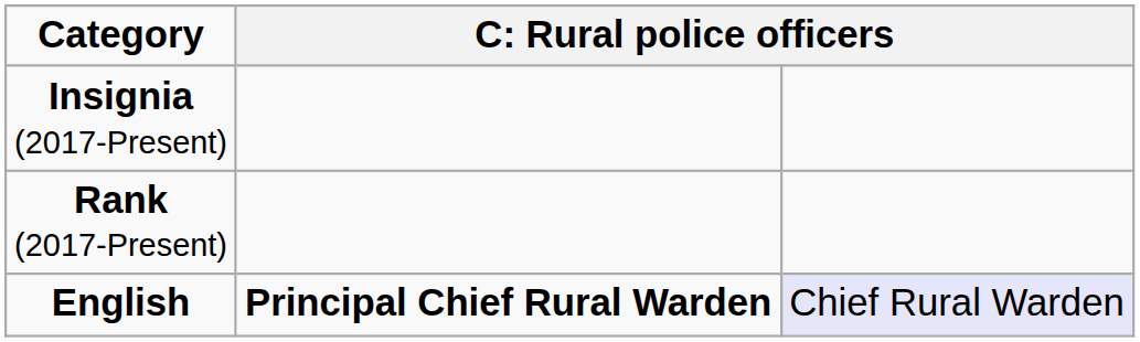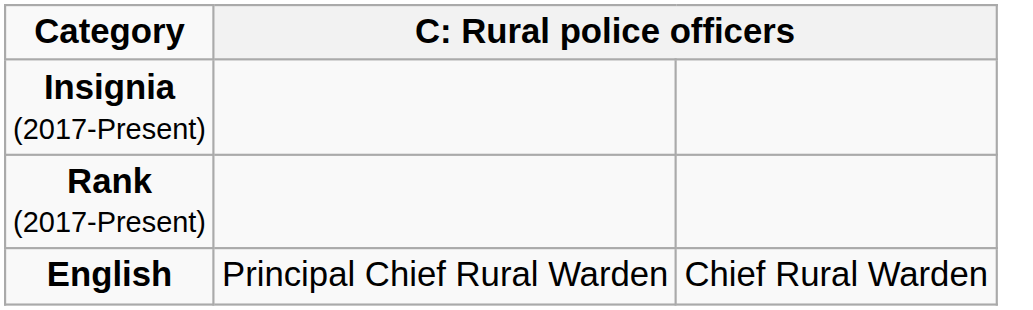English | column 2: bold -> normal
English | column 3: lavender background -> no background
